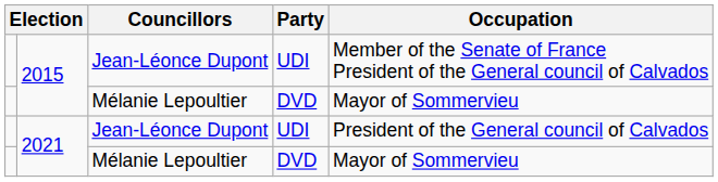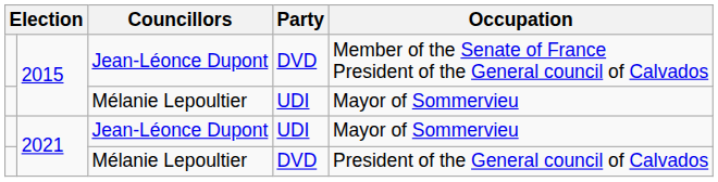2015 / Jean-Léonce Dupont | Party: UDI -> DVD
2015 / Mélanie Lepoultier | Party: DVD -> UDI
2021 / Jean-Léonce Dupont | Occupation: President of the General council of Calvados -> Mayor of Sommervieu
2021 / Mélanie Lepoultier | Occupation: Mayor of Sommervieu -> President of the General council of Calvados
